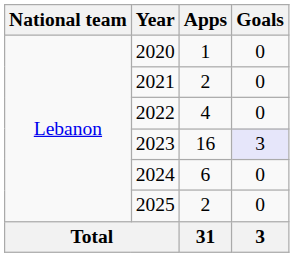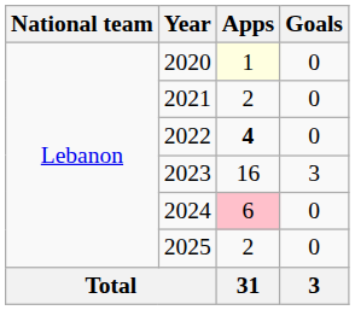2020 | Apps: no background -> lightyellow background
2022 | Apps: normal -> bold
2023 | Goals: lavender background -> no background
2024 | Apps: no background -> pink background
